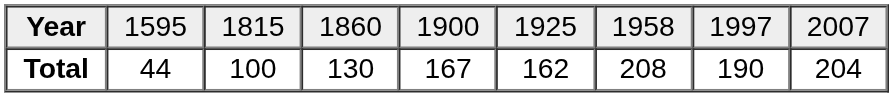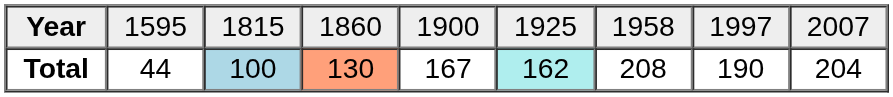row 2 | column 3: no background -> lightblue background
row 2 | column 4: no background -> lightsalmon background
row 2 | column 6: no background -> paleturquoise background
